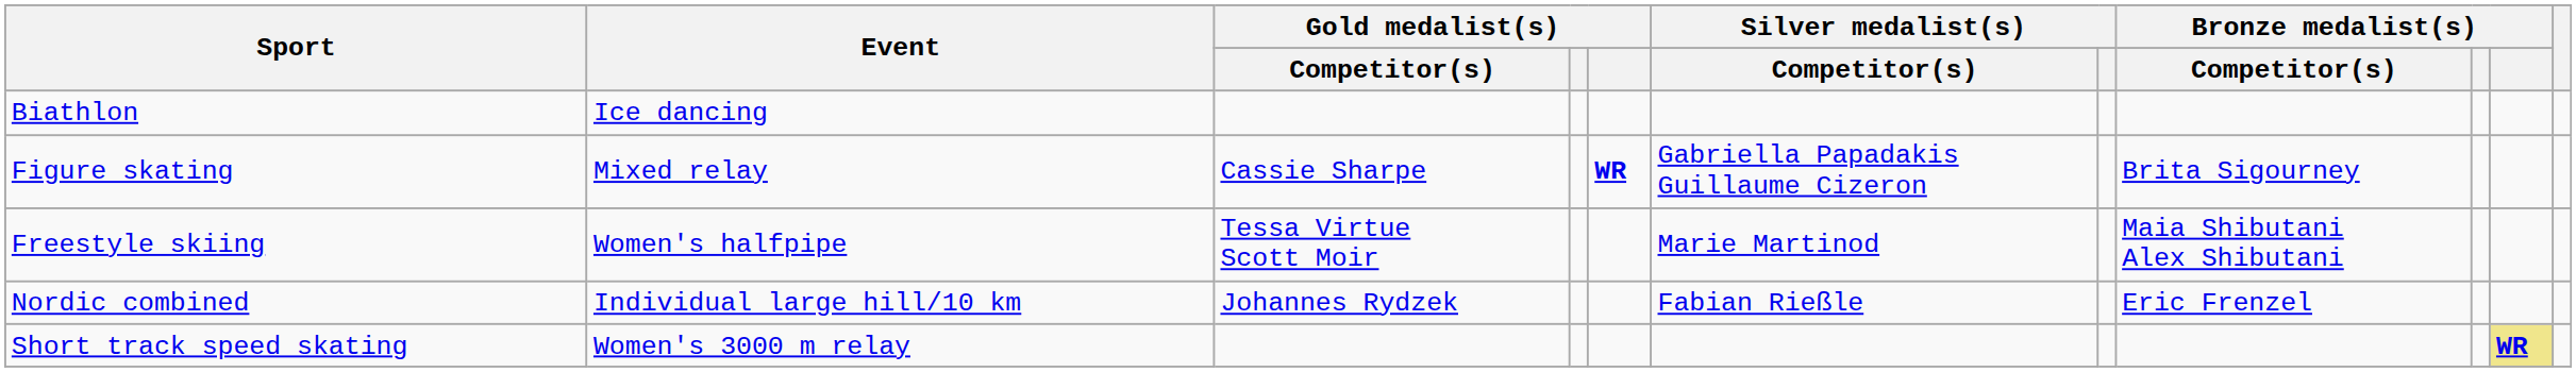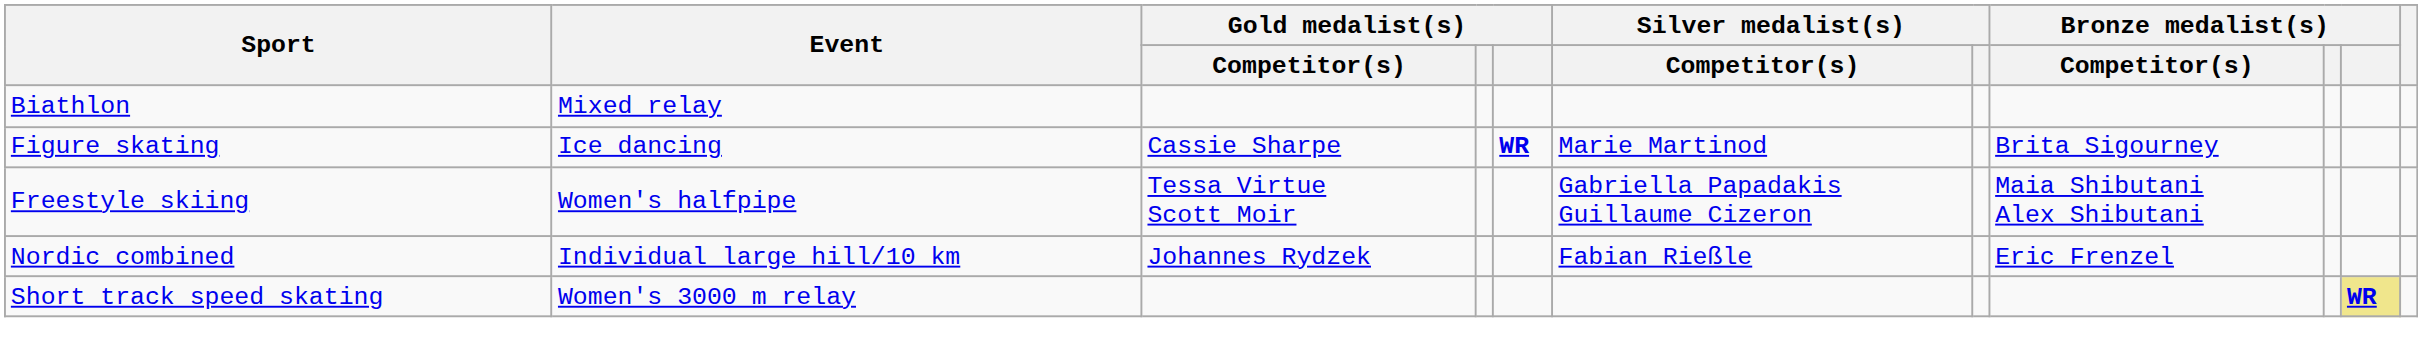Biathlon | Event: Ice dancing -> Mixed relay
Figure skating | Event: Mixed relay -> Ice dancing
Figure skating | Silver medalist(s) / Competitor(s): Gabriella Papadakis Guillaume Cizeron -> Marie Martinod
Freestyle skiing | Silver medalist(s) / Competitor(s): Marie Martinod -> Gabriella Papadakis Guillaume Cizeron
